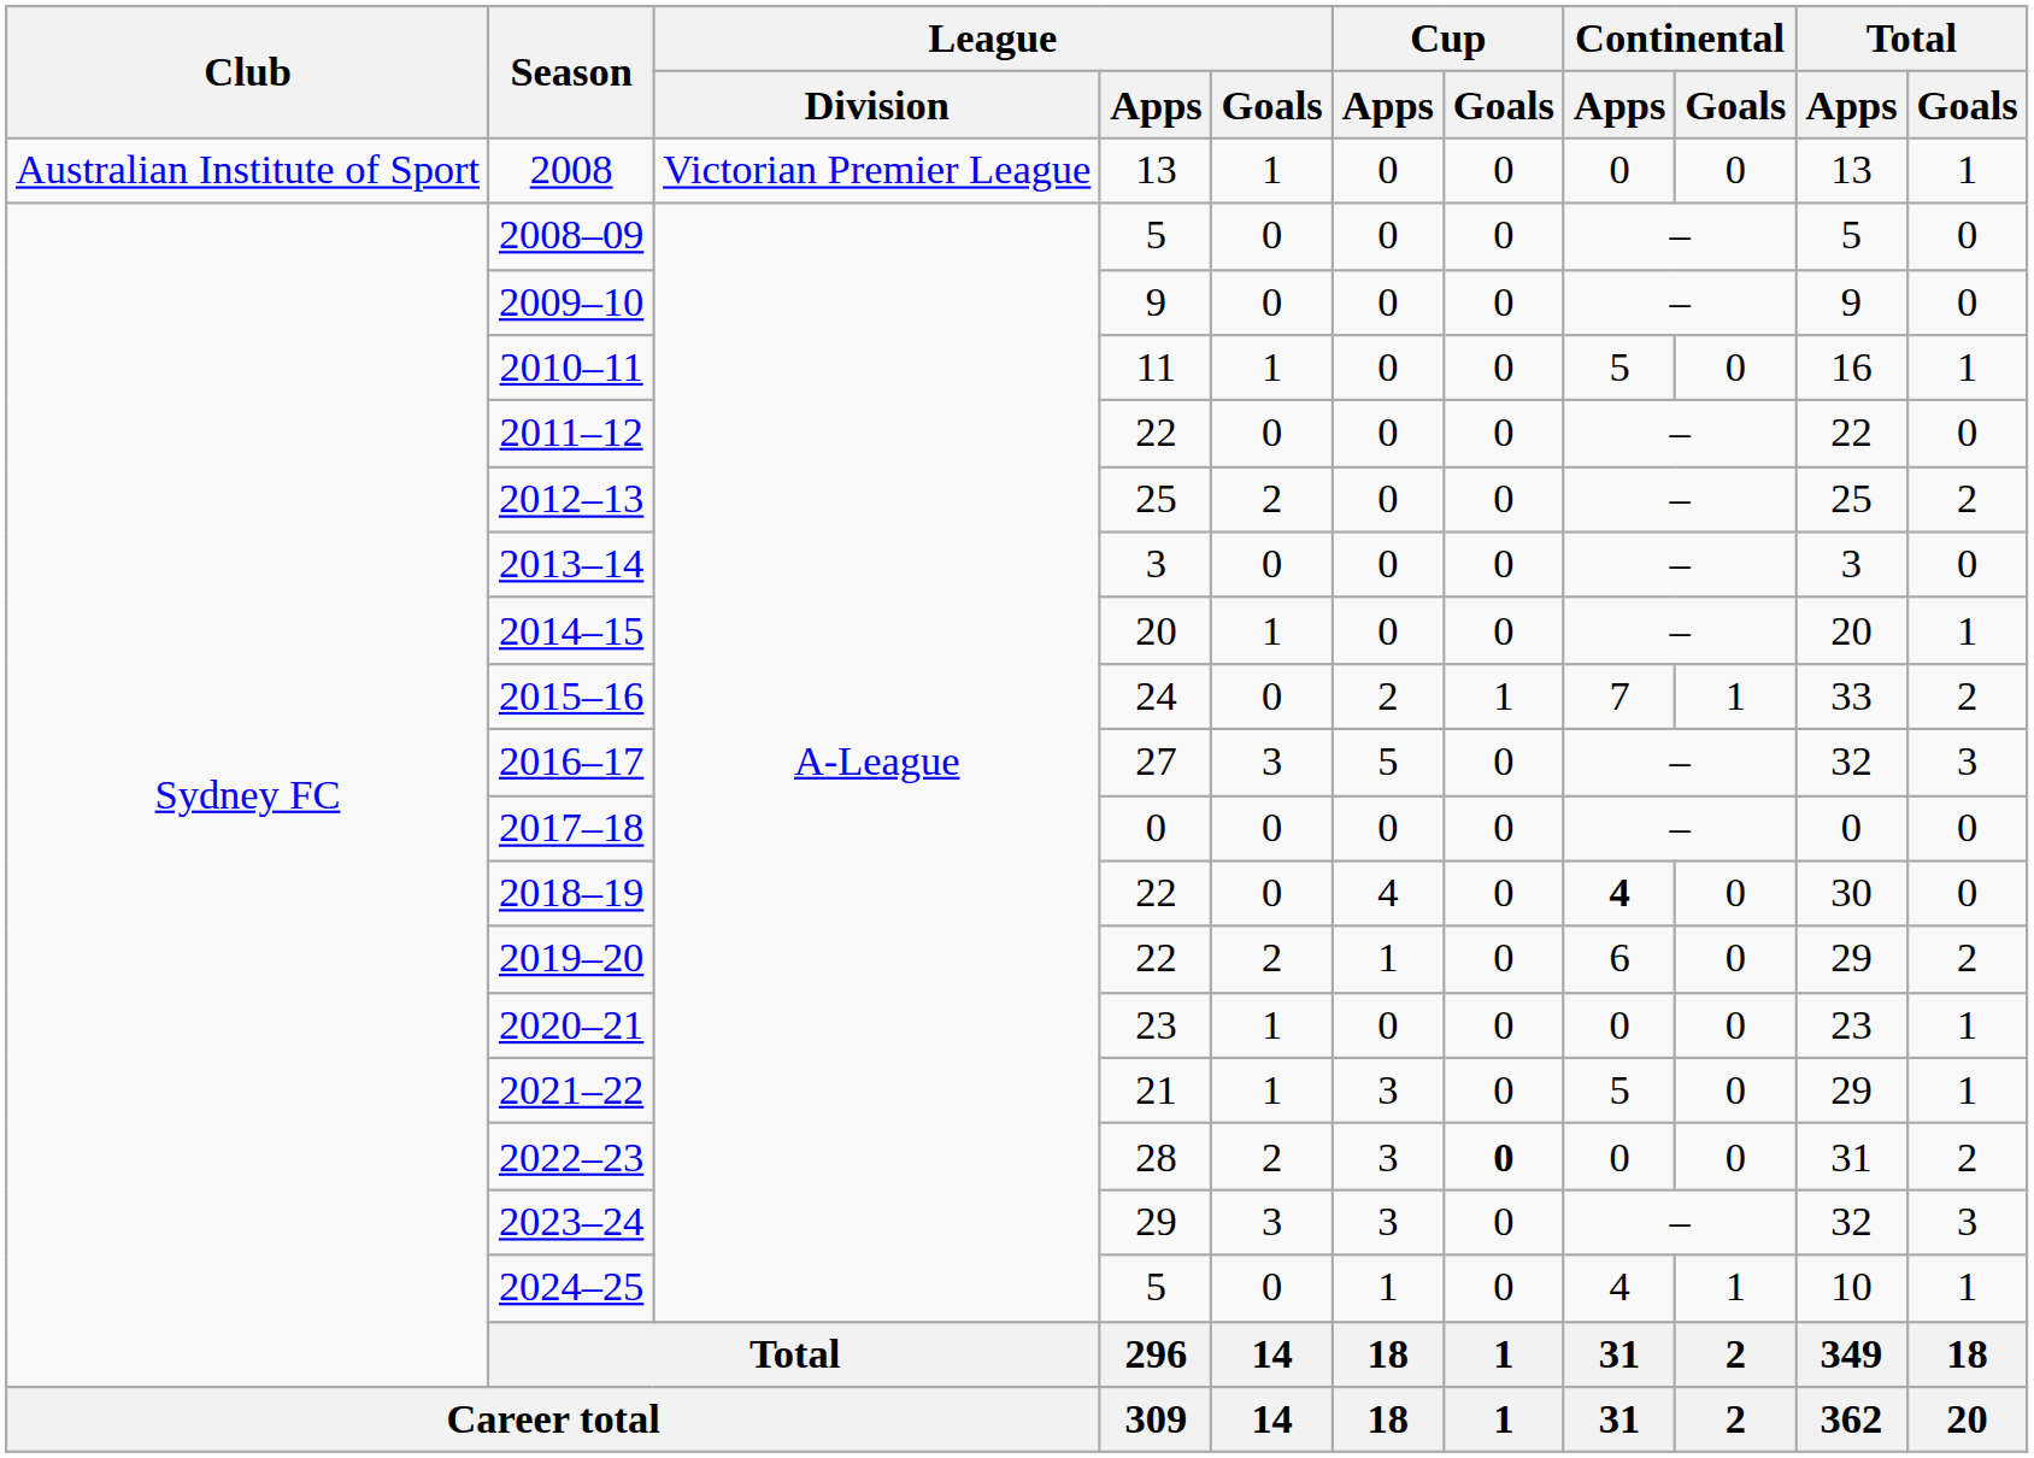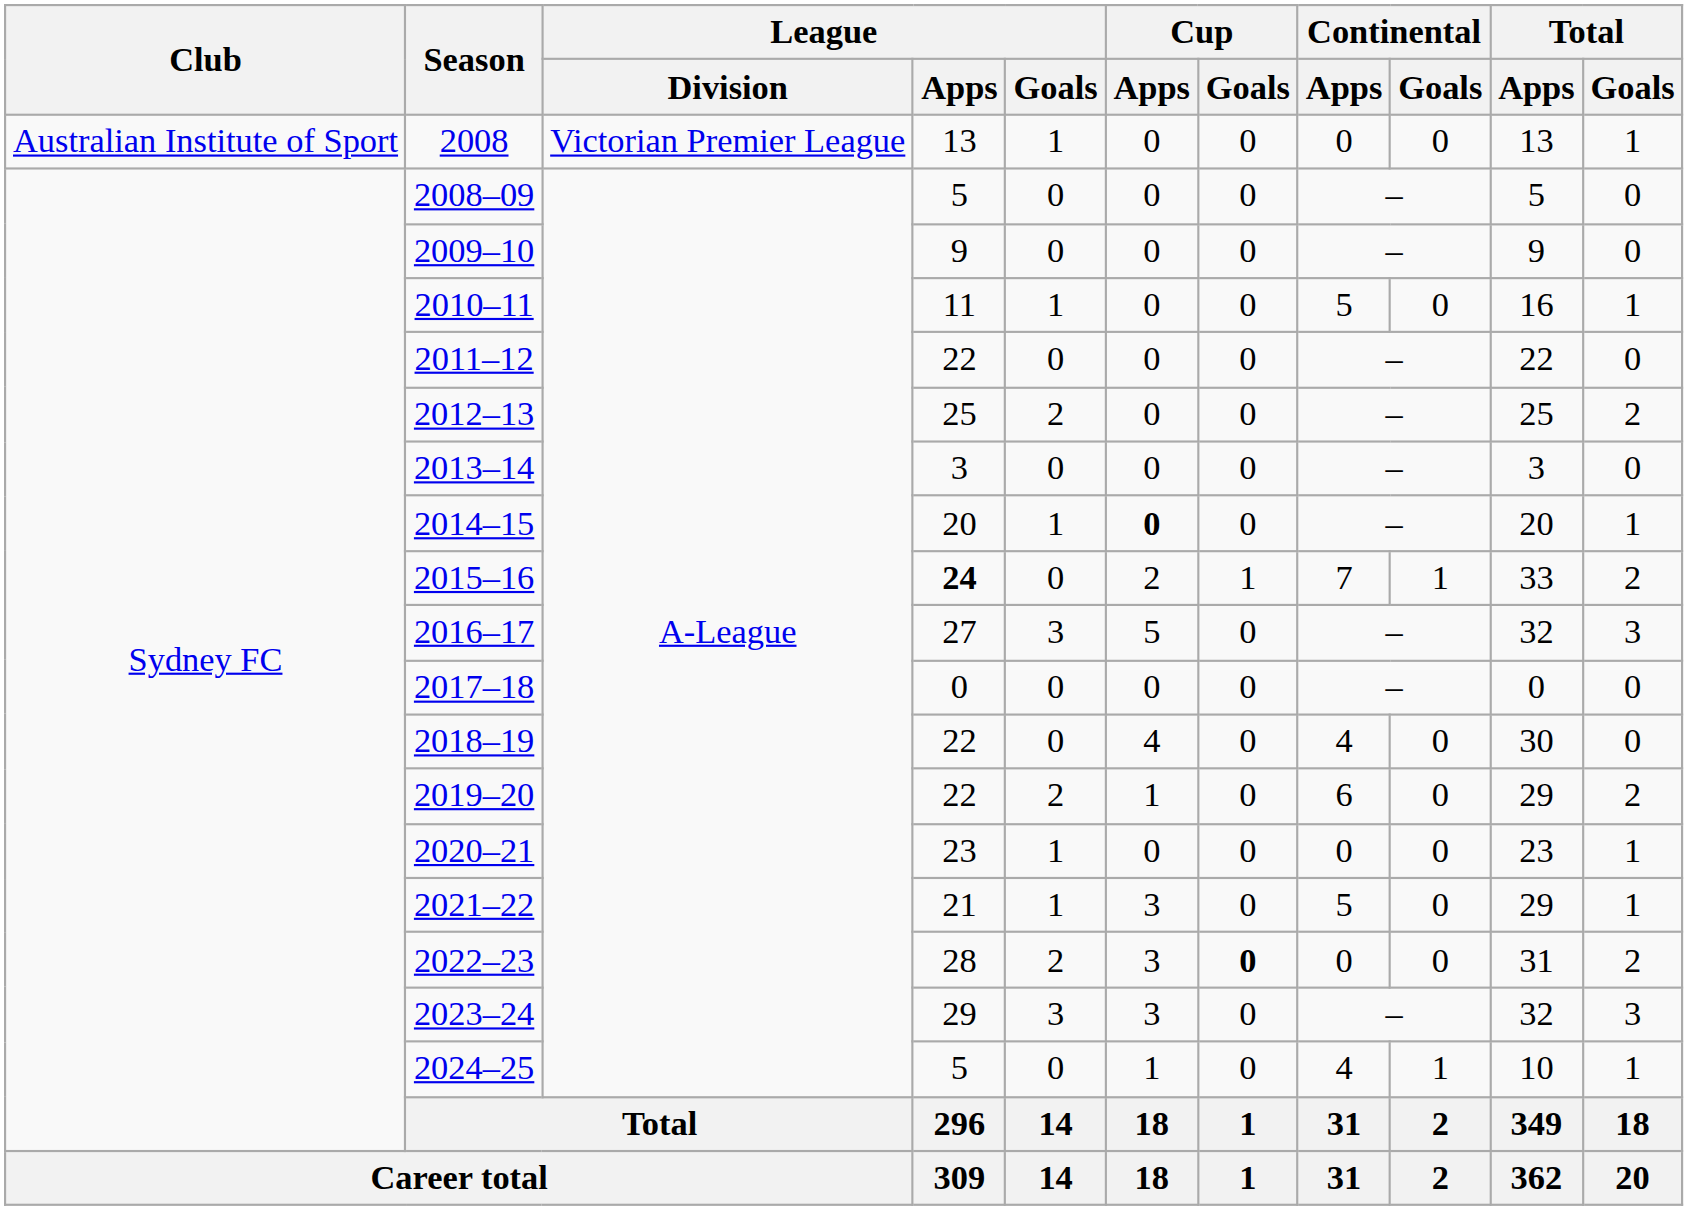2014–15 | Cup / Apps: normal -> bold
2015–16 | League / Apps: normal -> bold
2018–19 | Continental / Apps: bold -> normal
